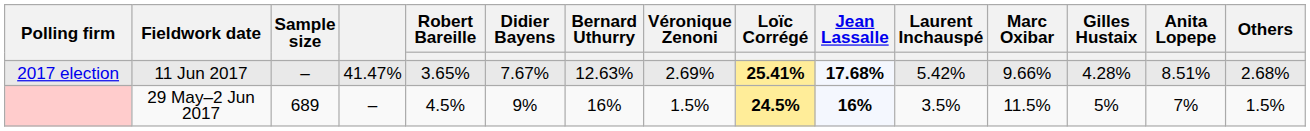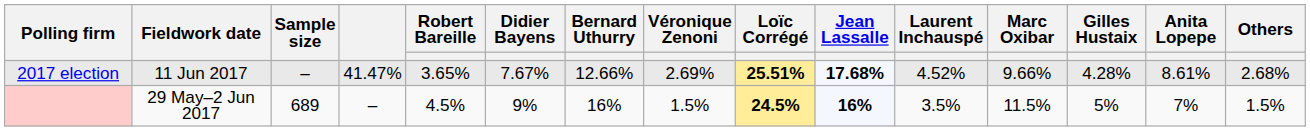2017 election | Bernard Uthurry: 12.63% -> 12.66%
2017 election | Loïc Corrégé: 25.41% -> 25.51%
2017 election | Laurent Inchauspé: 5.42% -> 4.52%
2017 election | Anita Lopepe: 8.51% -> 8.61%
